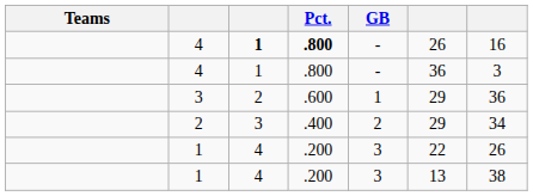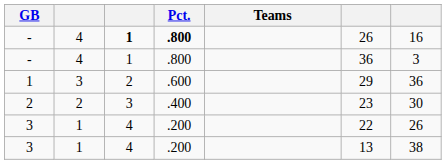columns swapped: Teams <-> GB
row 5 | column 6: 29 -> 23
row 5 | column 7: 34 -> 30
